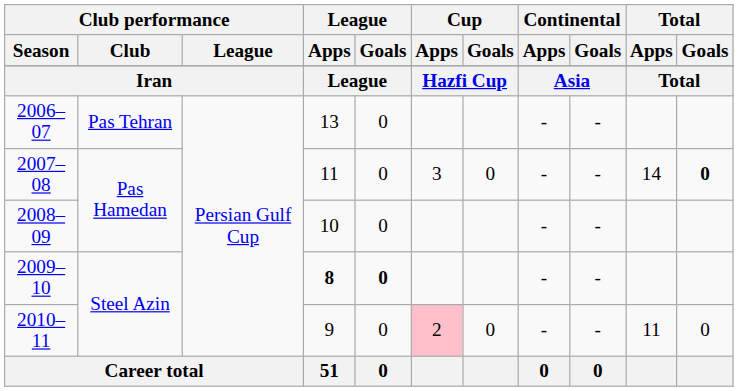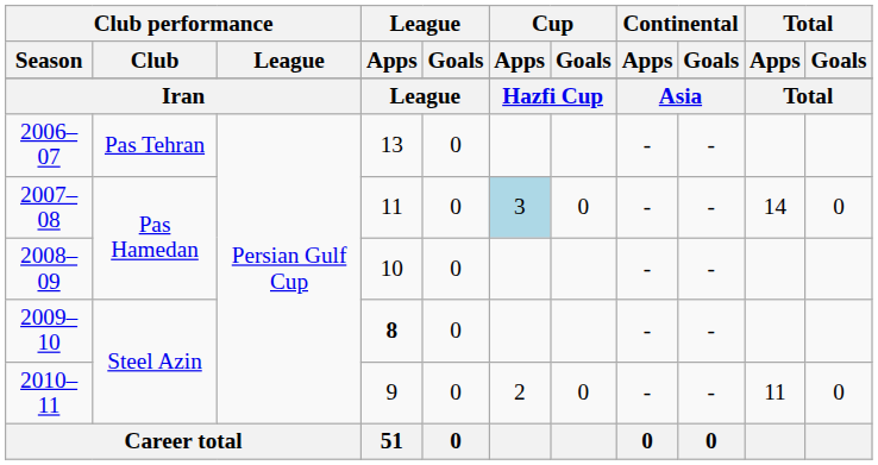2007–08 | Cup / Apps: no background -> lightblue background
2007–08 | Total / Goals: bold -> normal
2009–10 | League / Goals: bold -> normal
2010–11 | Cup / Apps: pink background -> no background
